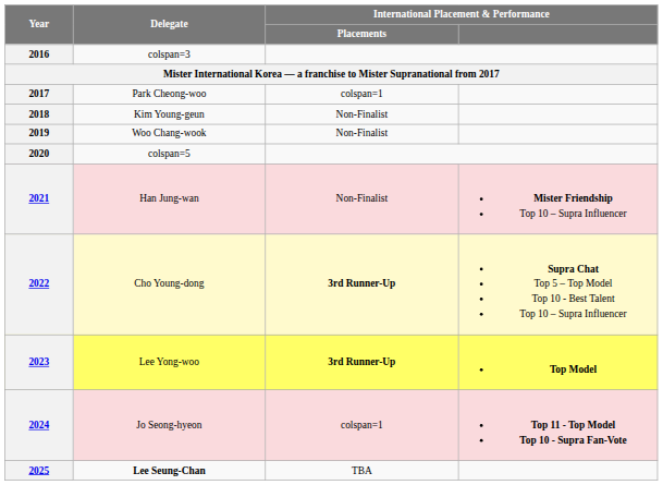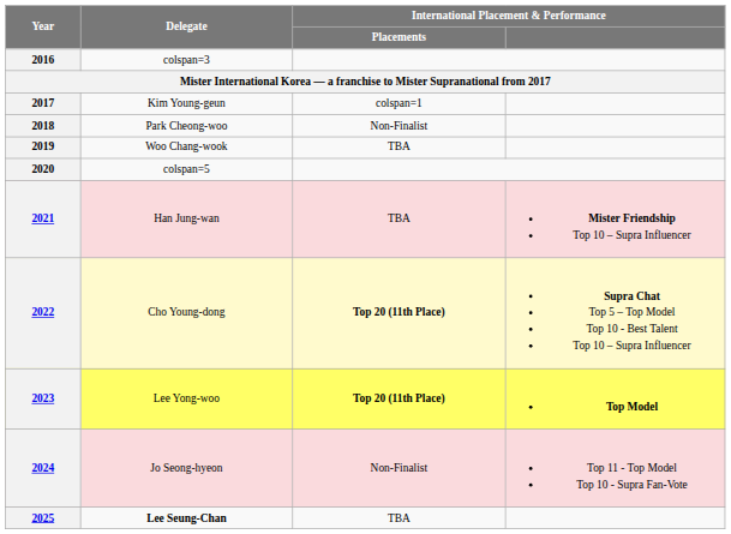2017 | Delegate: Park Cheong-woo -> Kim Young-geun
2018 | Delegate: Kim Young-geun -> Park Cheong-woo
2019 | International Placement & Performance / Placements: Non-Finalist -> TBA
2021 | International Placement & Performance / Placements: Non-Finalist -> TBA
2022 | International Placement & Performance / Placements: 3rd Runner-Up -> Top 20 (11th Place)
2023 | International Placement & Performance / Placements: 3rd Runner-Up -> Top 20 (11th Place)
2024 | International Placement & Performance / Placements: colspan=1 -> Non-Finalist
2024 | International Placement & Performance: bold -> normal
